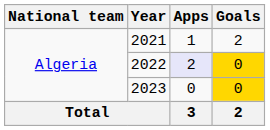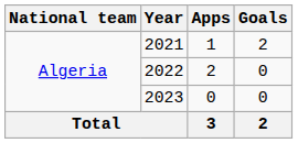2022 | Apps: lavender background -> no background
2022 | Goals: gold background -> no background
2023 | Goals: gold background -> no background
